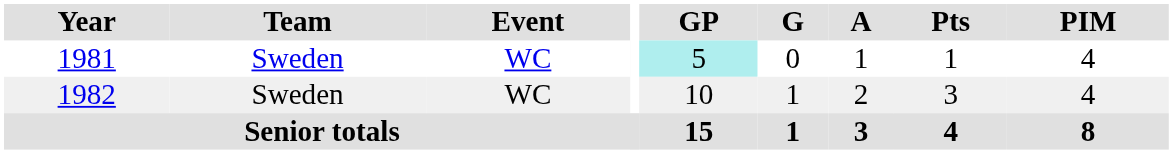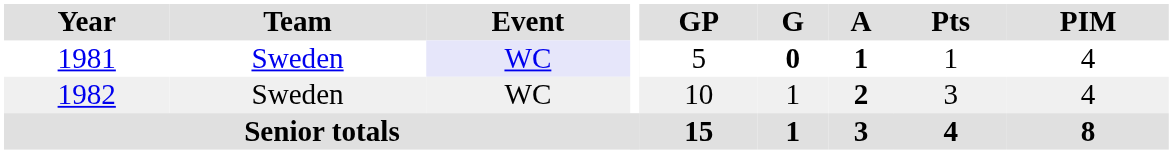1981 | Event: no background -> lavender background
1981 | GP: paleturquoise background -> no background
1981 | G: normal -> bold
1981 | A: normal -> bold
1982 | A: normal -> bold
